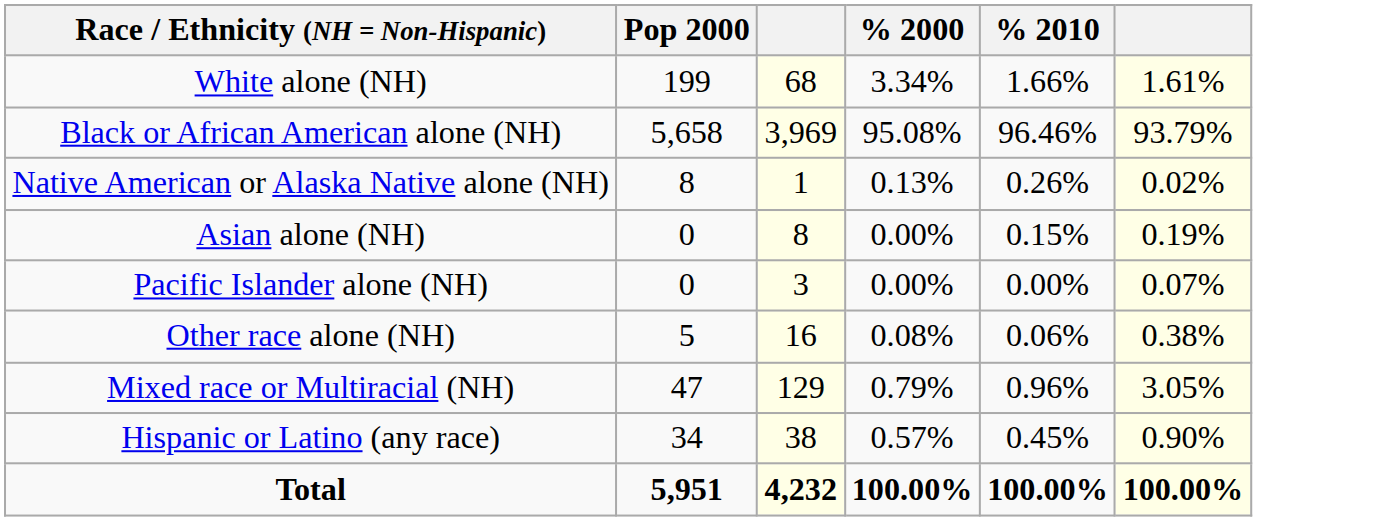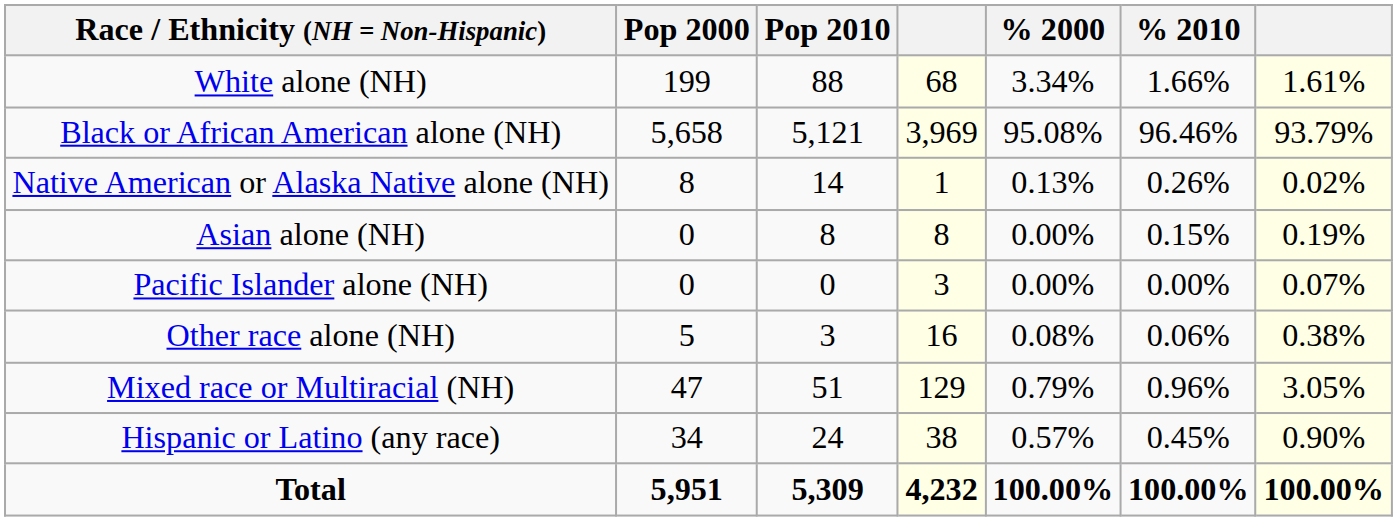+ column: Pop 2010 | 88 | 5,121 | 14 | 8 | 0 | 3 | 51 | 24 | 5,309
